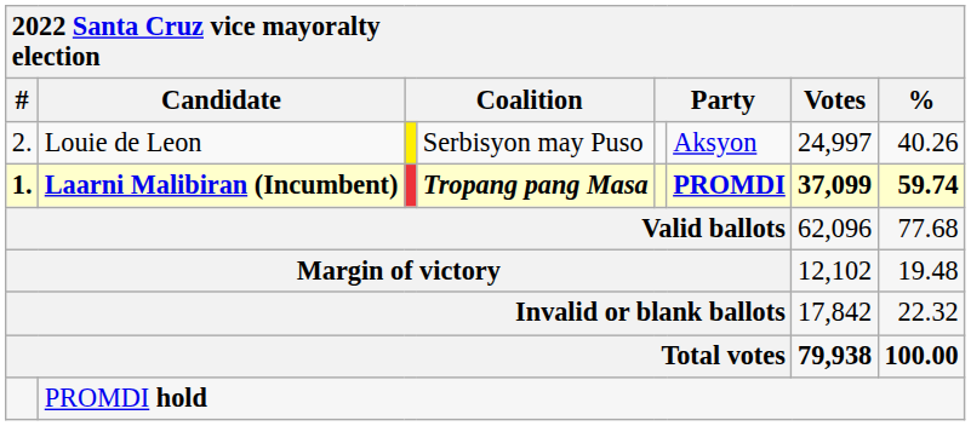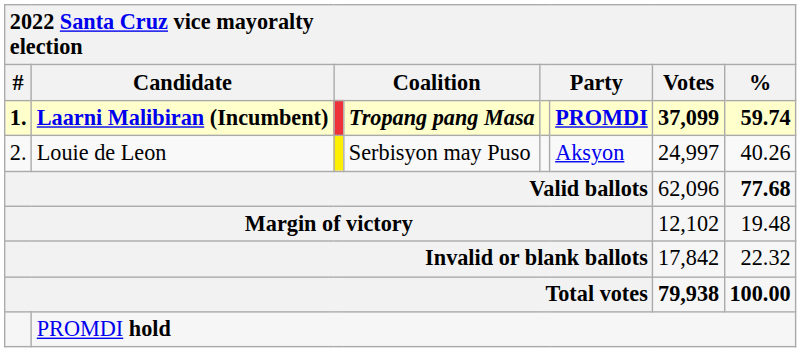rows swapped: 1. <-> 2.
Valid ballots | %: normal -> bold
